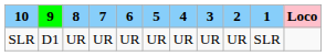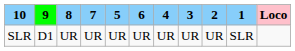columns swapped: 6 <-> 5
